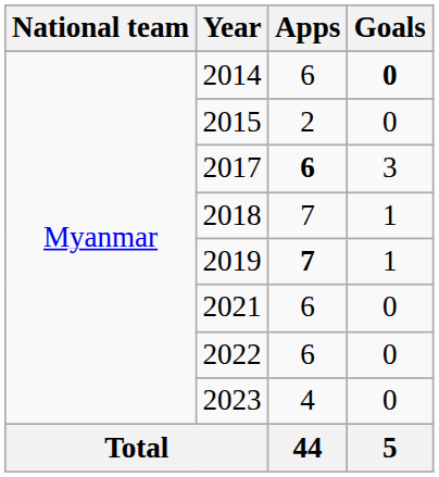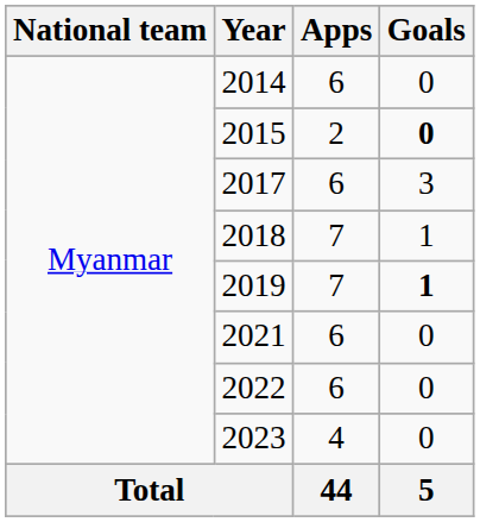2014 | Goals: bold -> normal
2015 | Goals: normal -> bold
2017 | Apps: bold -> normal
2019 | Apps: bold -> normal
2019 | Goals: normal -> bold
